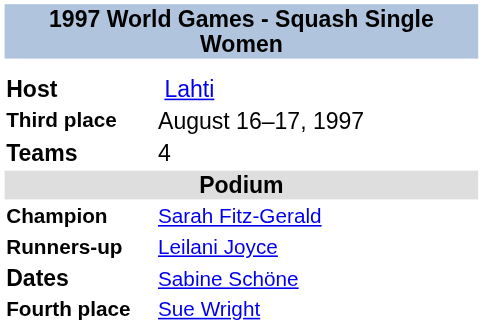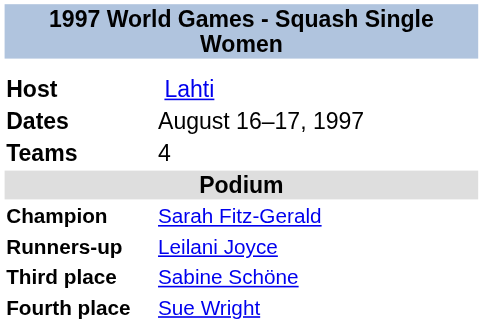row 3 | column 1: Third place -> Dates
row 8 | column 1: Dates -> Third place
